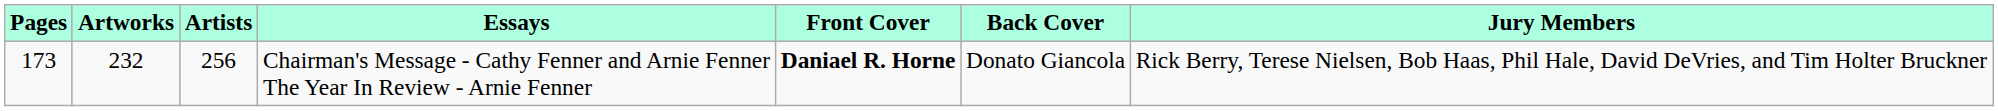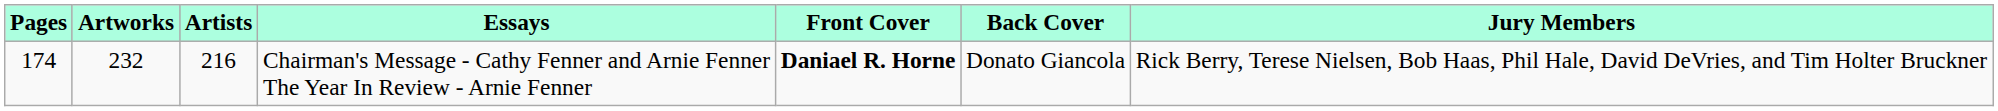row 2 | Pages: 173 -> 174
row 2 | Artists: 256 -> 216
